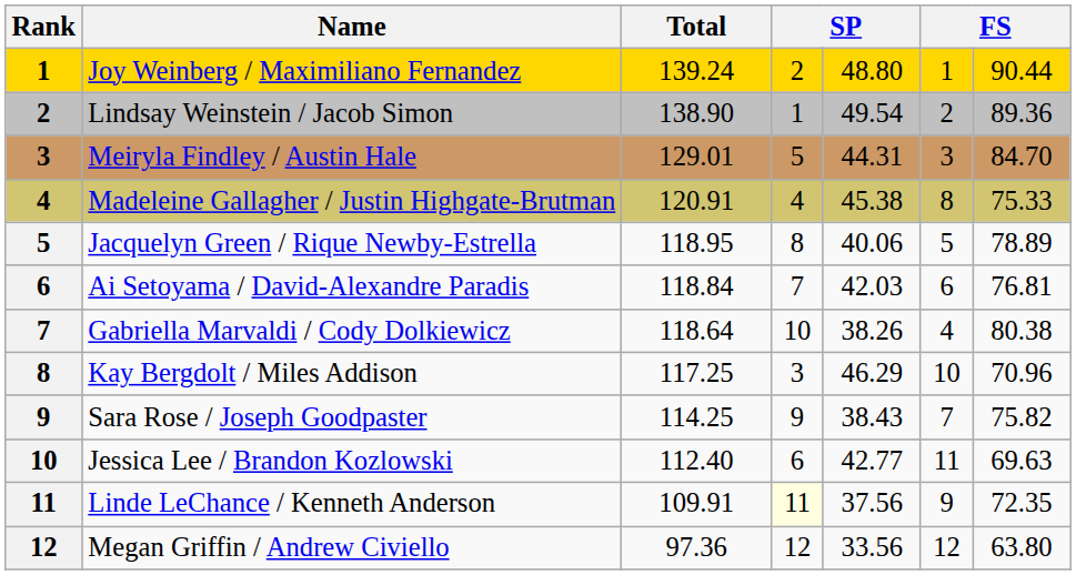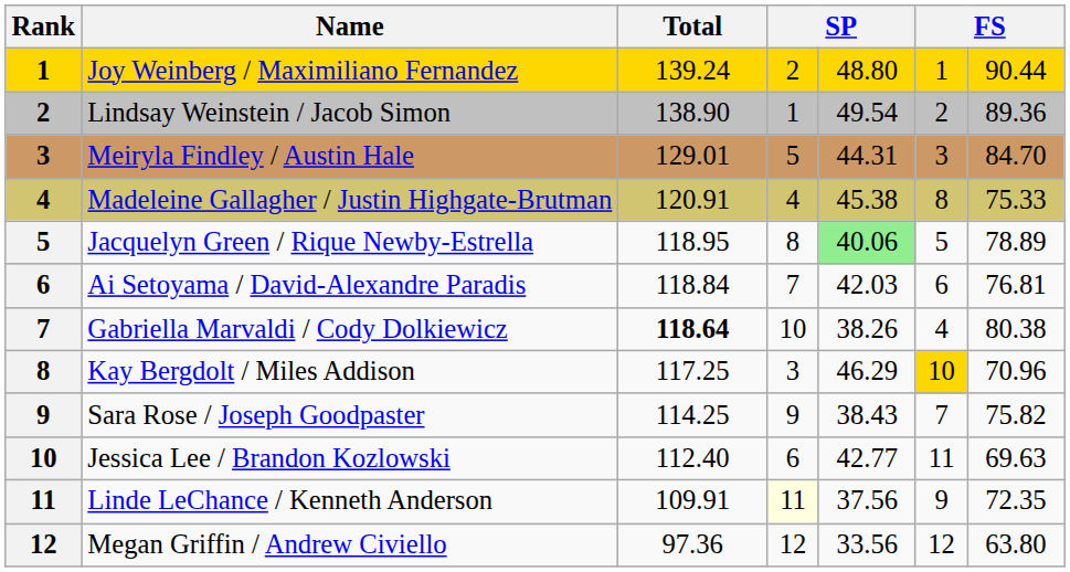Jacquelyn Green / Rique Newby-Estrella | column 5: no background -> lightgreen background
Gabriella Marvaldi / Cody Dolkiewicz | Total: normal -> bold
Kay Bergdolt / Miles Addison | column 6: no background -> gold background
